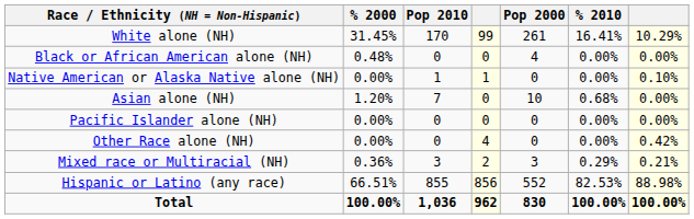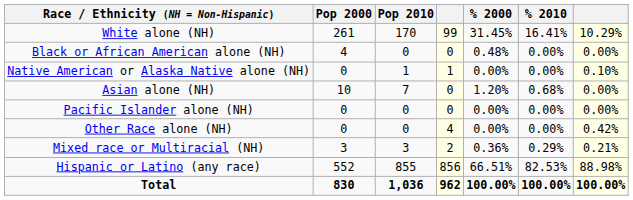columns swapped: Pop 2000 <-> % 2000
